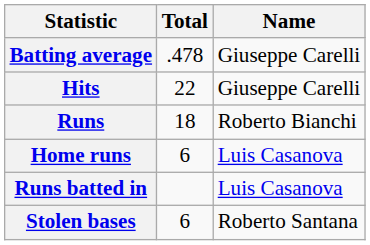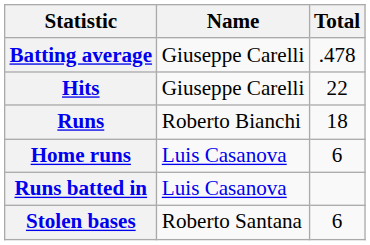columns swapped: Name <-> Total
